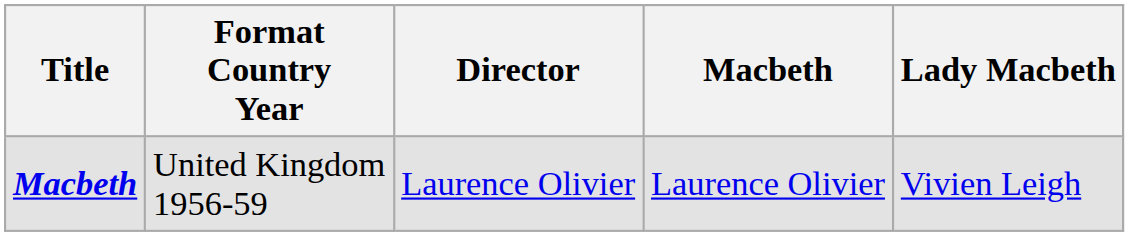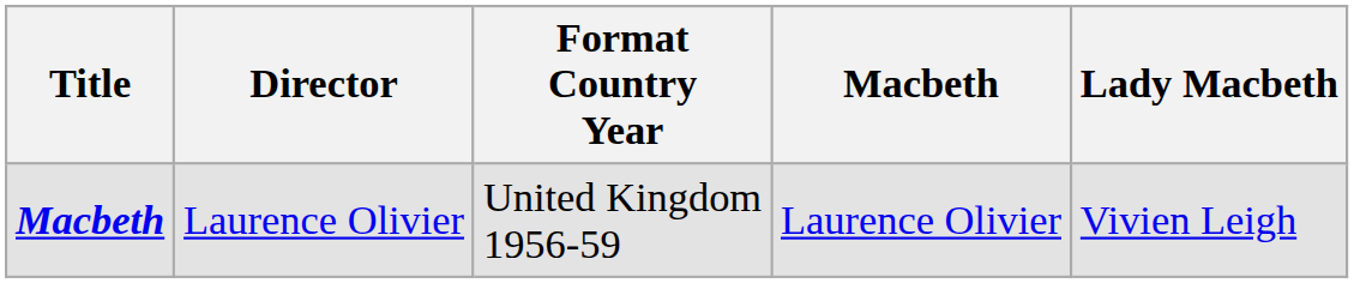columns swapped: Format Country Year <-> Director
